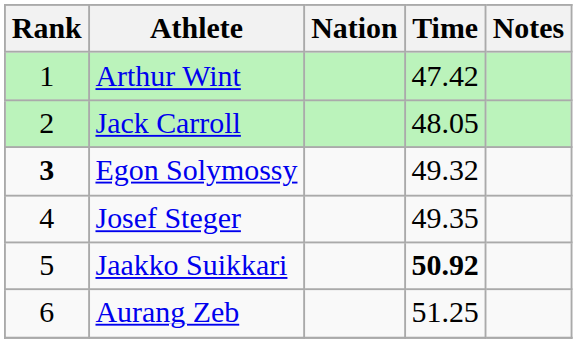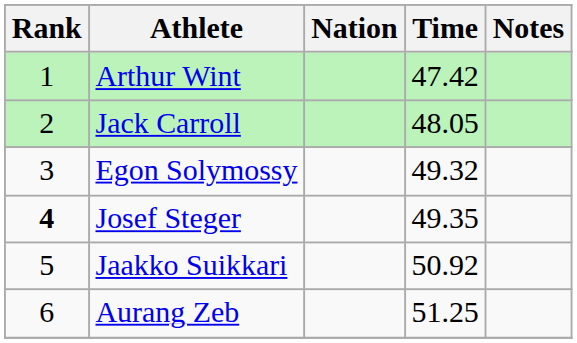Egon Solymossy | Rank: bold -> normal
Josef Steger | Rank: normal -> bold
Jaakko Suikkari | Time: bold -> normal
